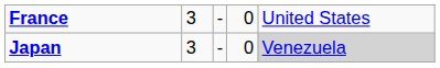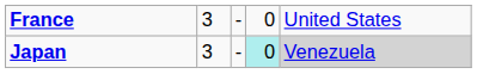Japan | column 4: no background -> paleturquoise background
